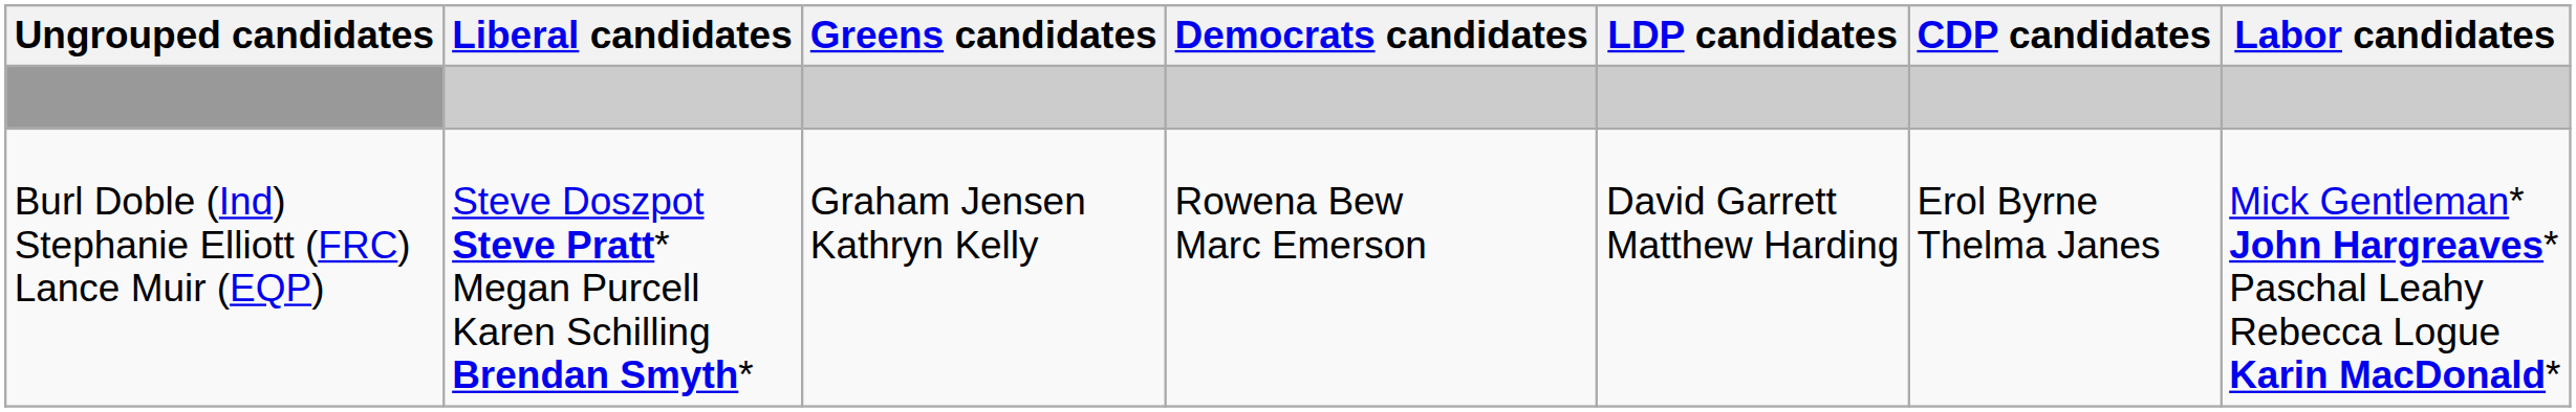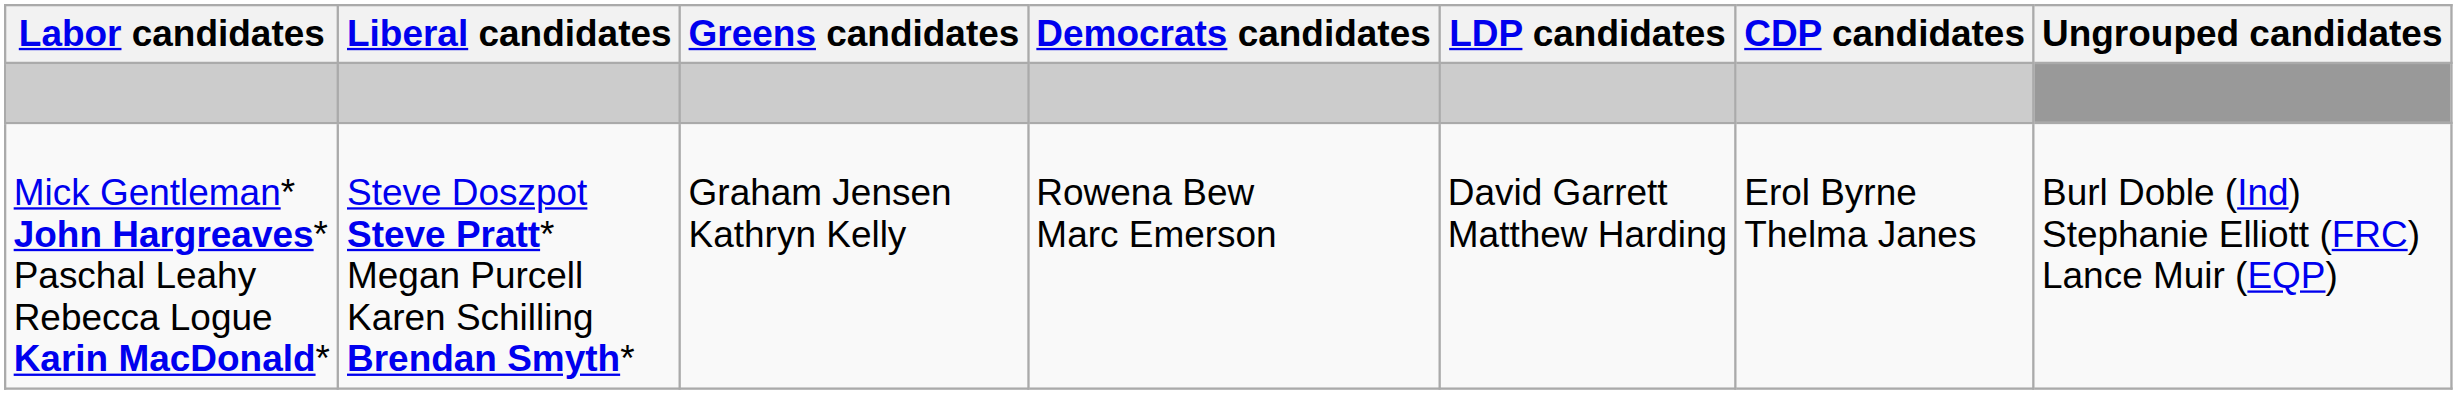columns swapped: Labor candidates <-> Ungrouped candidates
